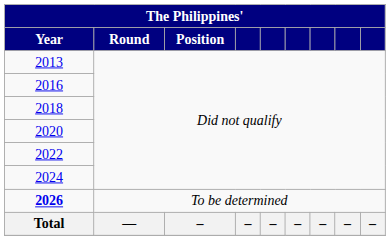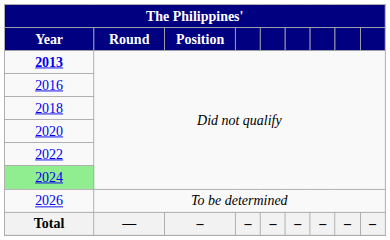2013 | Year: normal -> bold
2024 | Year: no background -> lightgreen background
2026 | Year: bold -> normal
